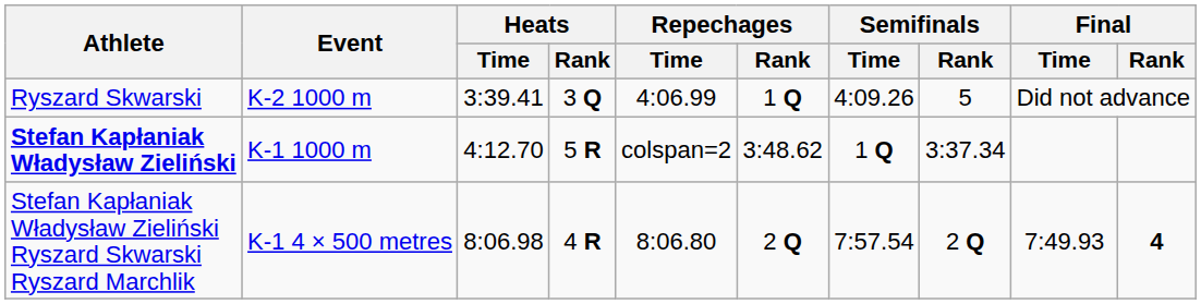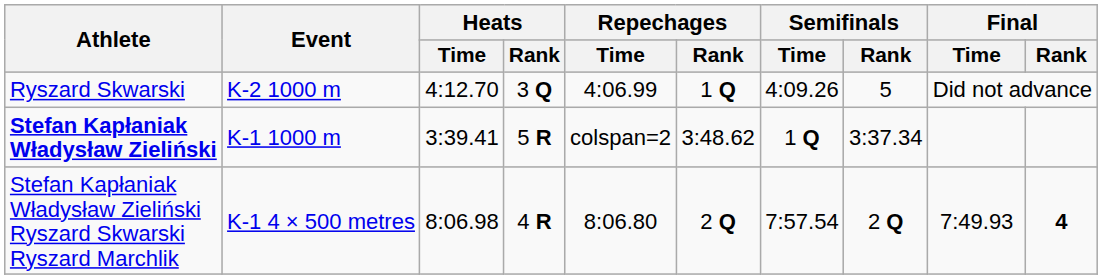Ryszard Skwarski | Heats / Time: 3:39.41 -> 4:12.70
Stefan Kapłaniak Władysław Zieliński | Heats / Time: 4:12.70 -> 3:39.41
